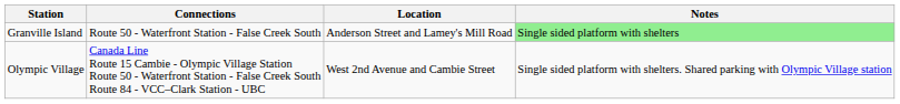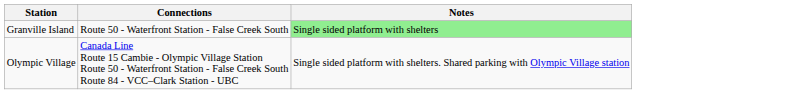- column: Location | Anderson Street and Lamey's Mill Road | West 2nd Avenue and Cambie Street
